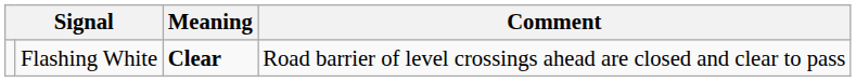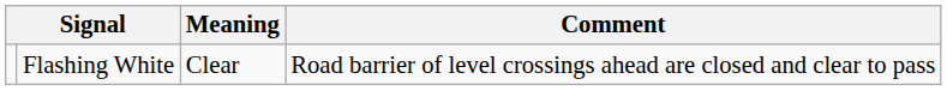Flashing White | Meaning: bold -> normal
